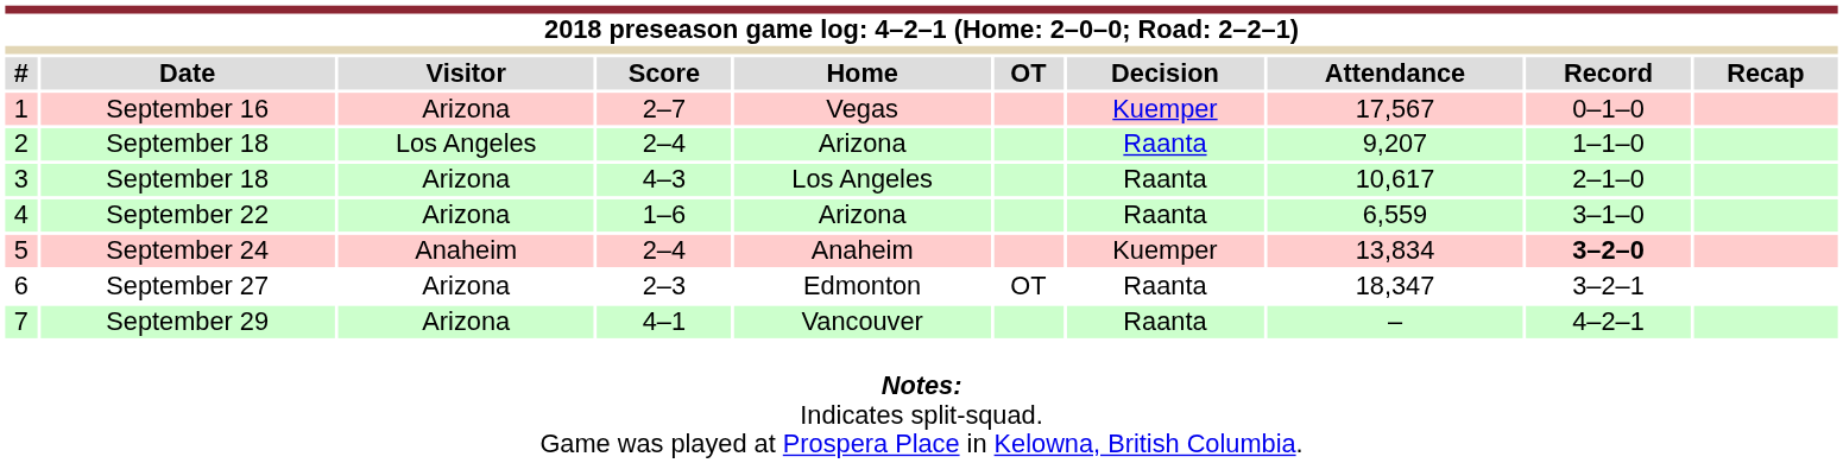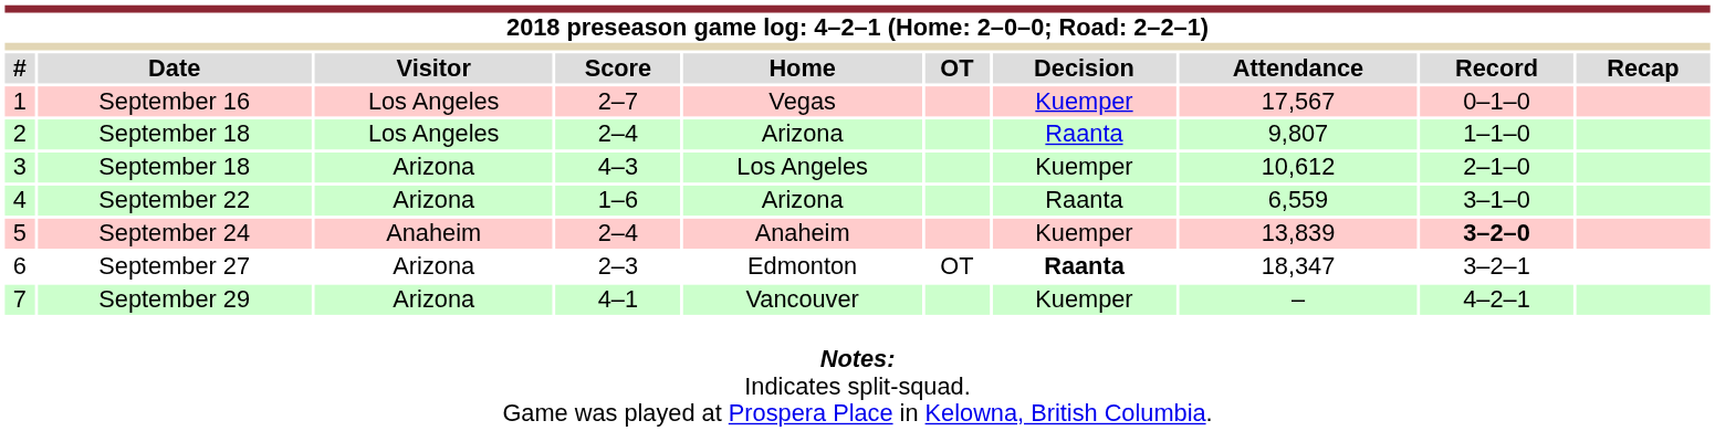1 | Visitor: Arizona -> Los Angeles
2 | Attendance: 9,207 -> 9,807
3 | Decision: Raanta -> Kuemper
3 | Attendance: 10,617 -> 10,612
5 | Attendance: 13,834 -> 13,839
6 | Decision: normal -> bold
7 | Decision: Raanta -> Kuemper
